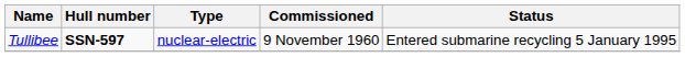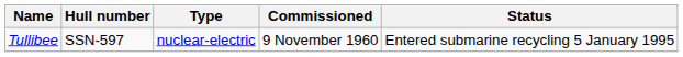Tullibee | Hull number: bold -> normal
